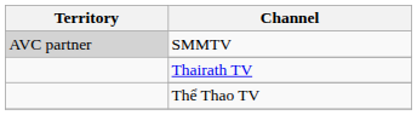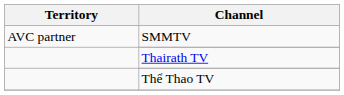row 2 | Territory: lightgrey background -> no background
